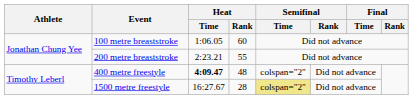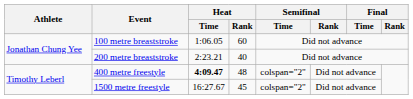200 metre breaststroke | Heat / Rank: 55 -> 40
1500 metre freestyle | Heat / Rank: 28 -> 45
1500 metre freestyle | Semifinal / Time: khaki background -> no background
